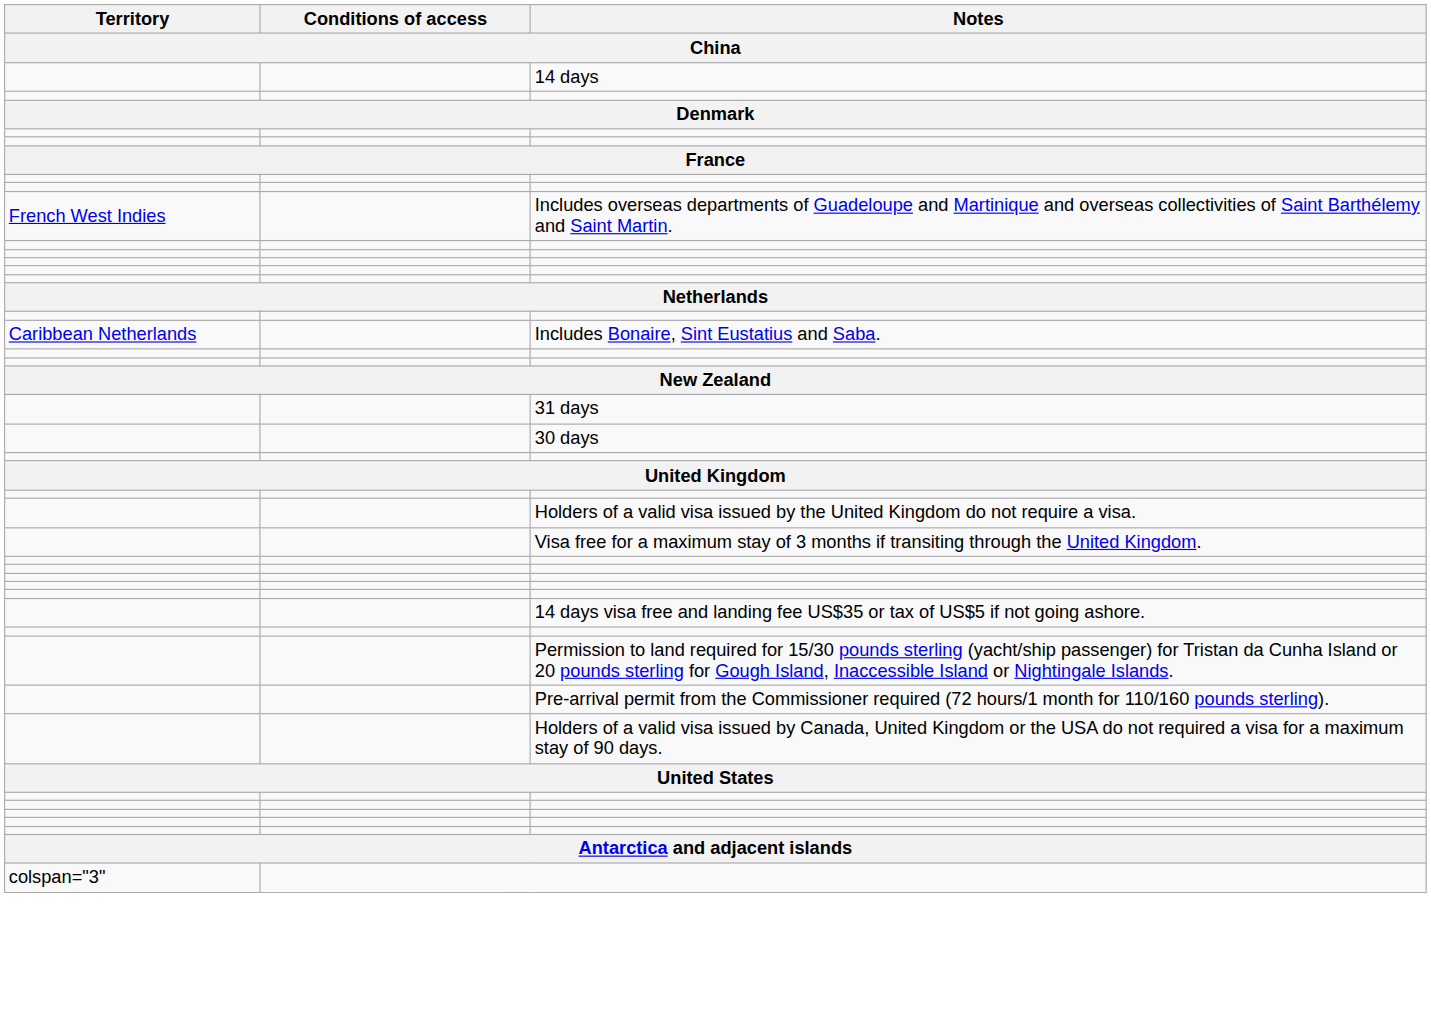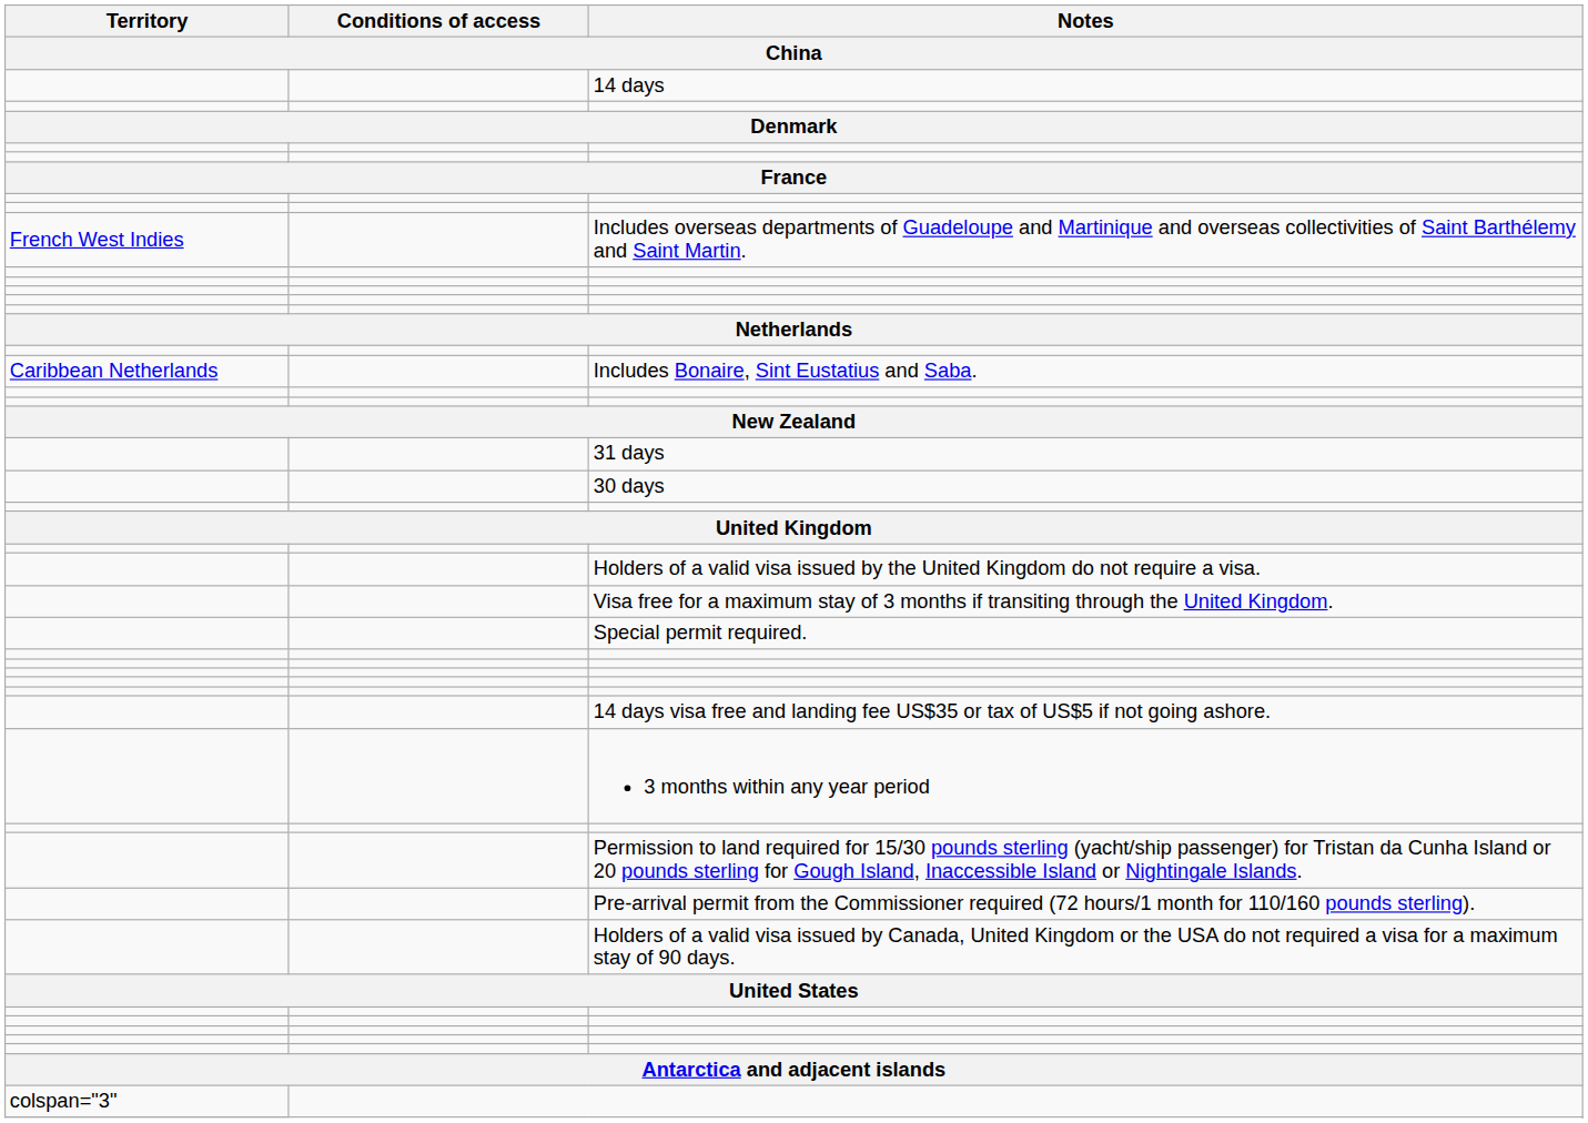+ row: Special permit required.
+ row: 3 months within any year period
